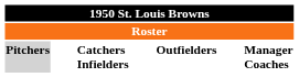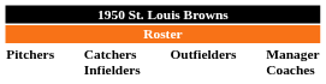Pitchers | column 1: lightgrey background -> no background
